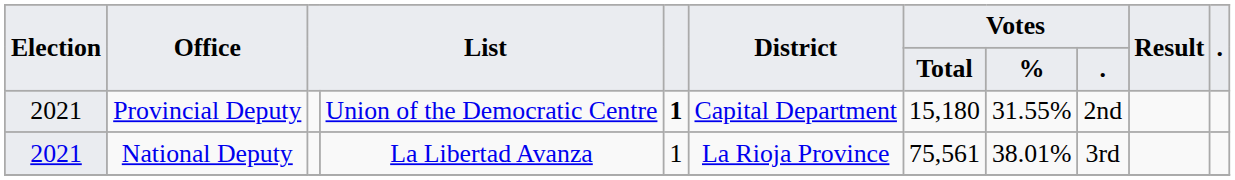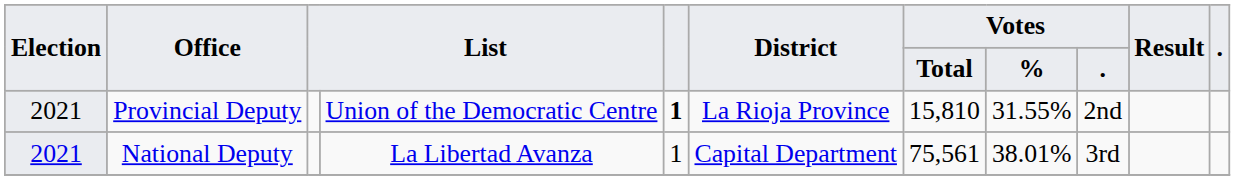Provincial Deputy | District: Capital Department -> La Rioja Province
Provincial Deputy | Votes / Total: 15,180 -> 15,810
National Deputy | District: La Rioja Province -> Capital Department
